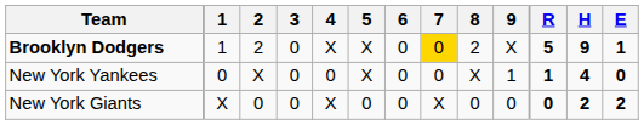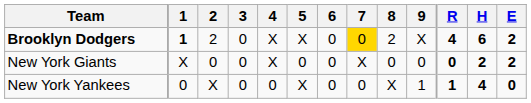Brooklyn Dodgers | 1: normal -> bold
Brooklyn Dodgers | R: 5 -> 4
Brooklyn Dodgers | H: 9 -> 6
Brooklyn Dodgers | E: 1 -> 2
rows swapped: New York Yankees <-> New York Giants
